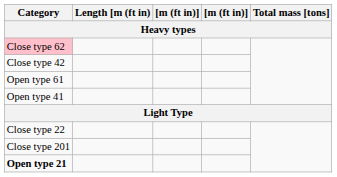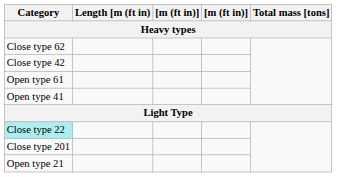Close type 62 | Category: pink background -> no background
Close type 22 | Category: no background -> paleturquoise background
Open type 21 | Category: bold -> normal
